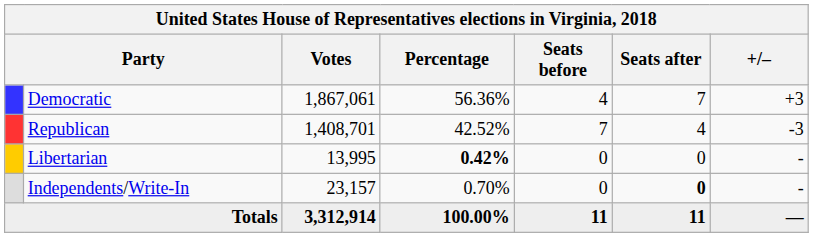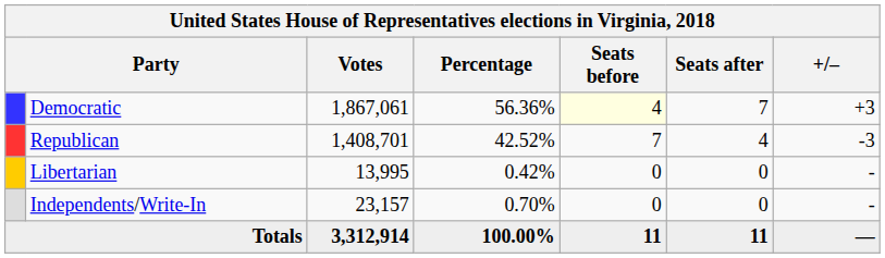Democratic | Seats before: no background -> lightyellow background
Libertarian | Percentage: bold -> normal
Independents/Write-In | Seats after: bold -> normal
